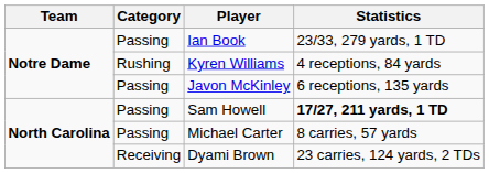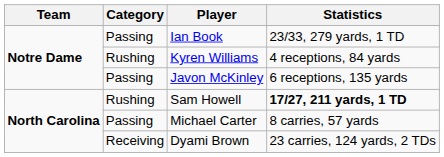Sam Howell | Category: Passing -> Rushing
